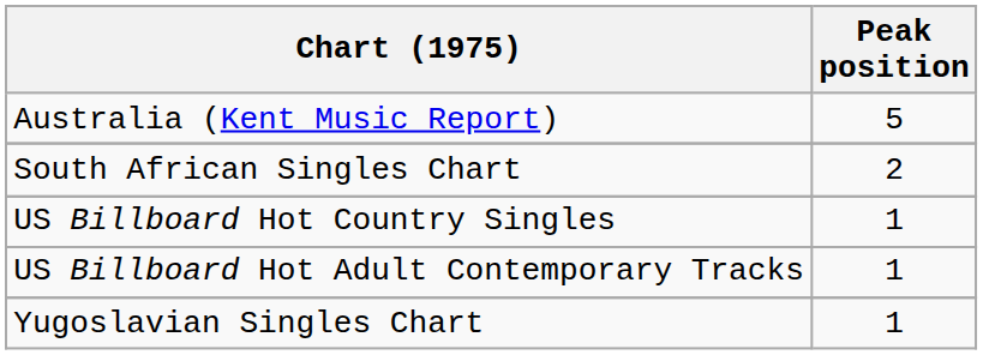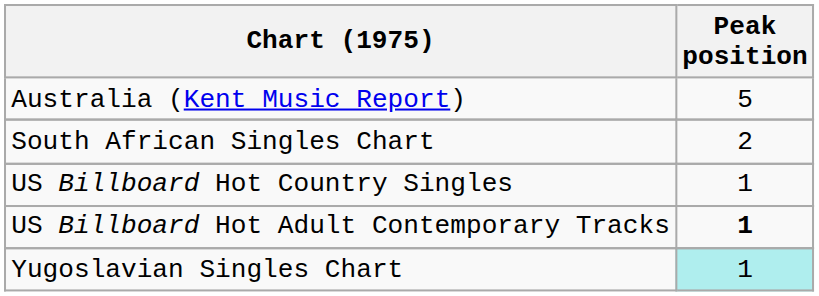US Billboard Hot Adult Contemporary Tracks | Peak position: normal -> bold
Yugoslavian Singles Chart | Peak position: no background -> paleturquoise background
